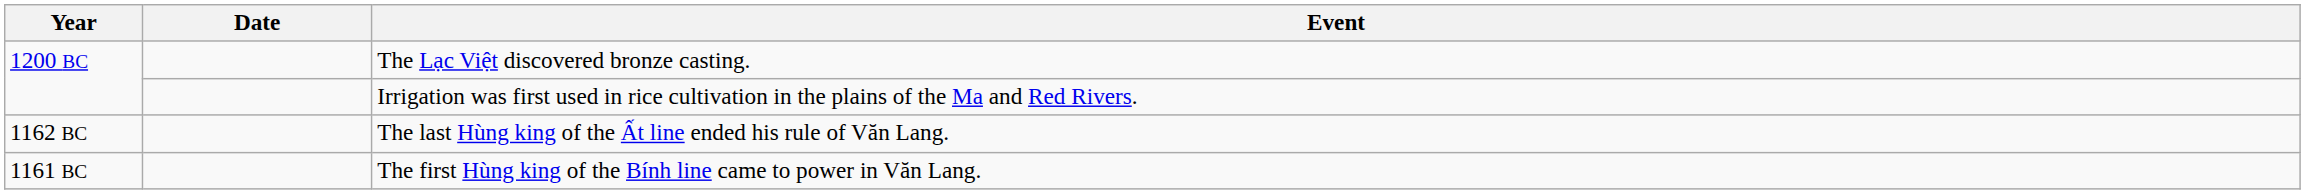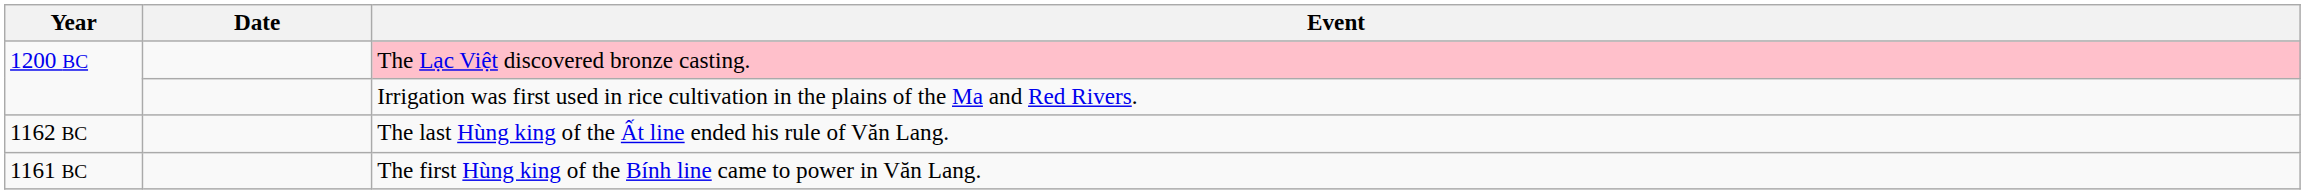The Lạc Việt discovered bronze casting. | Event: no background -> pink background
